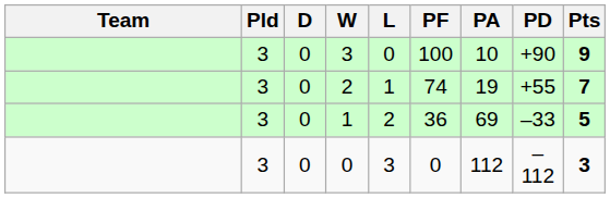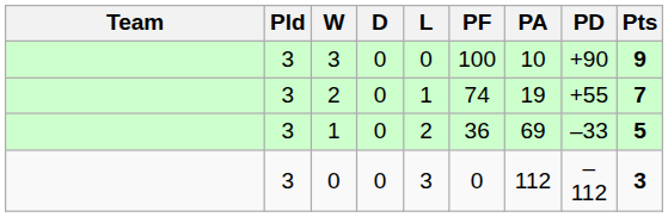columns swapped: W <-> D
